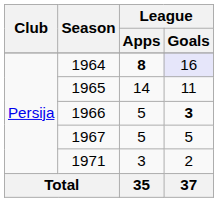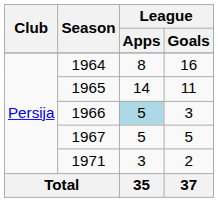1964 | League / Apps: bold -> normal
1964 | League / Goals: lavender background -> no background
1966 | League / Apps: no background -> lightblue background
1966 | League / Goals: bold -> normal
